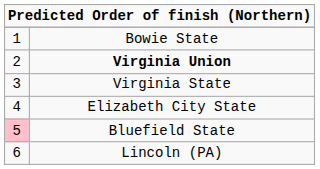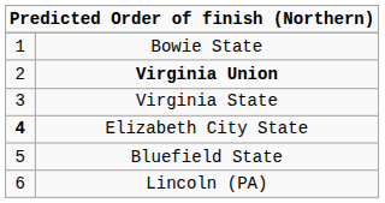Elizabeth City State | column 1: normal -> bold
Bluefield State | column 1: pink background -> no background
